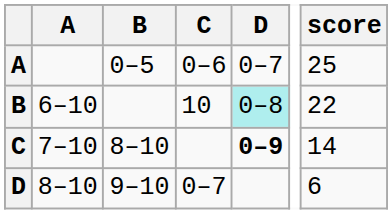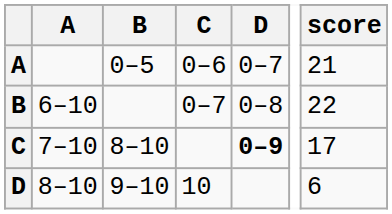row 2 | score: 25 -> 21
row 3 | C: 10 -> 0–7
row 3 | D: paleturquoise background -> no background
row 4 | score: 14 -> 17
row 5 | C: 0–7 -> 10
